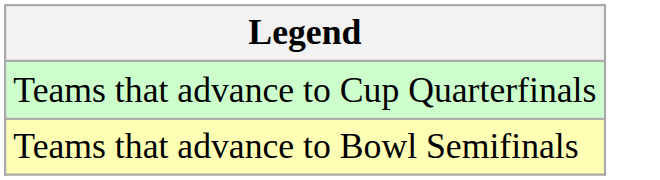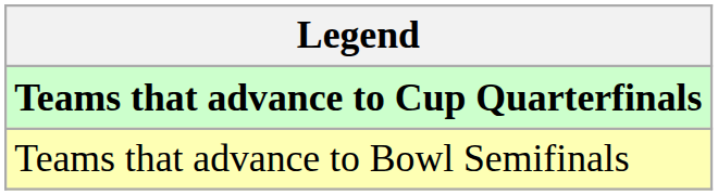Teams that advance to Cup Quarterfinals | column 1: normal -> bold
